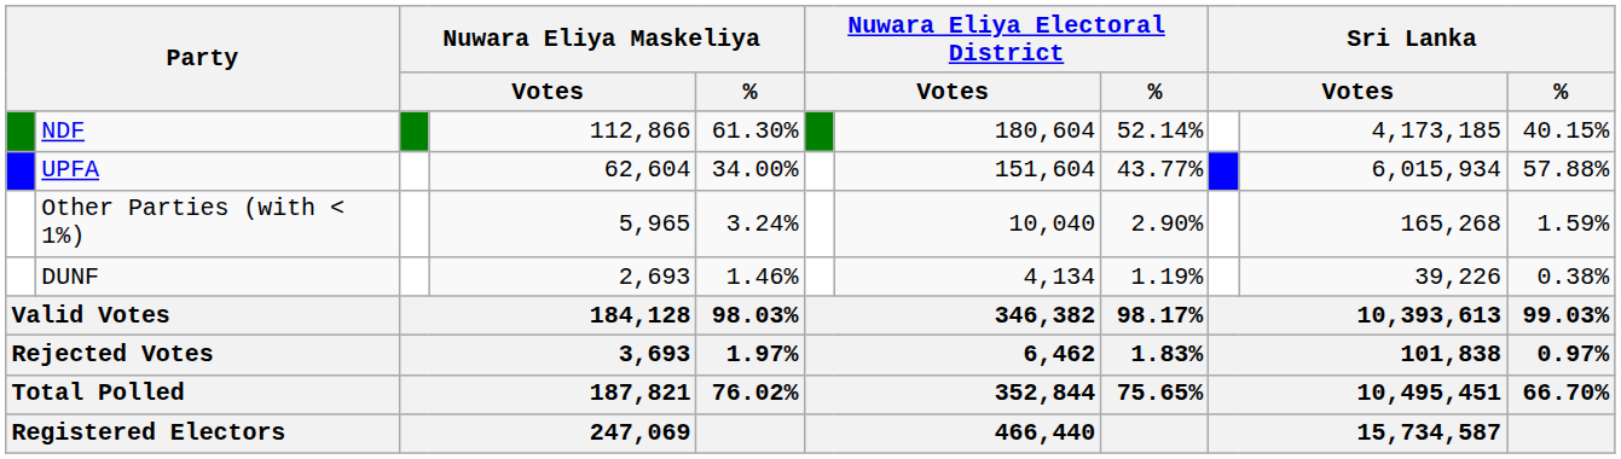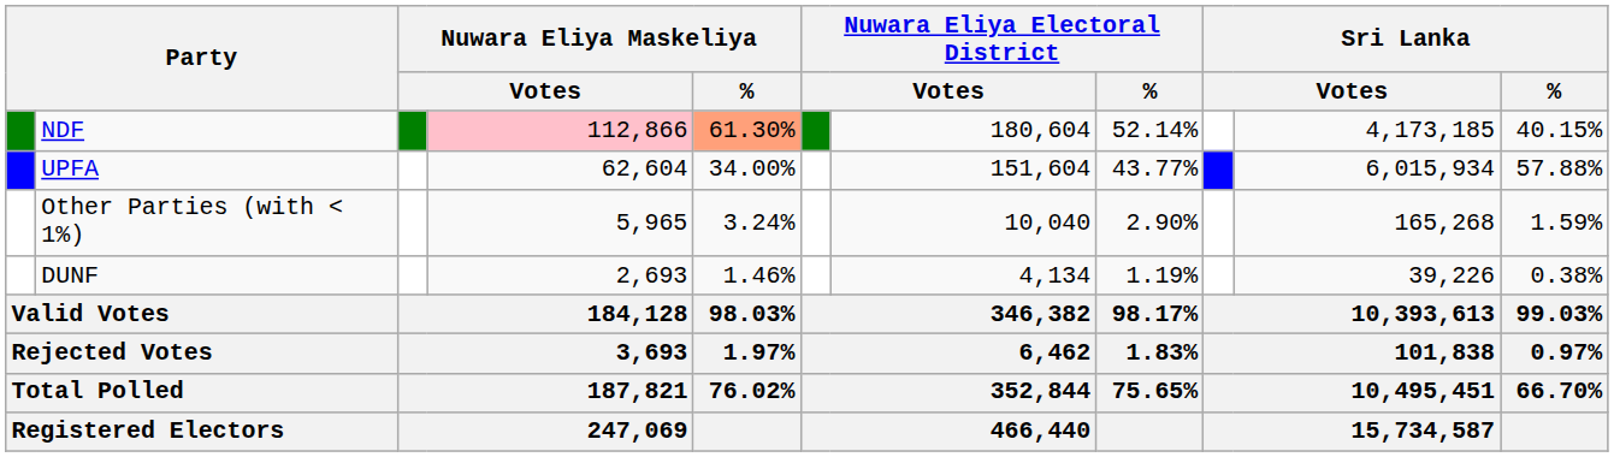NDF | column 4: no background -> pink background
NDF | Nuwara Eliya Maskeliya / %: no background -> lightsalmon background
